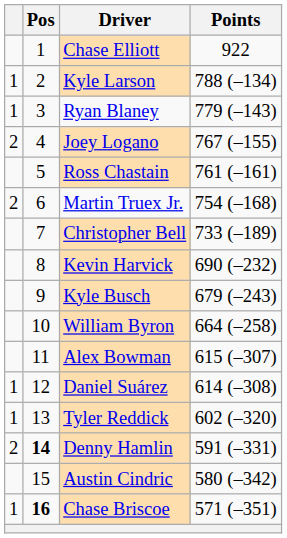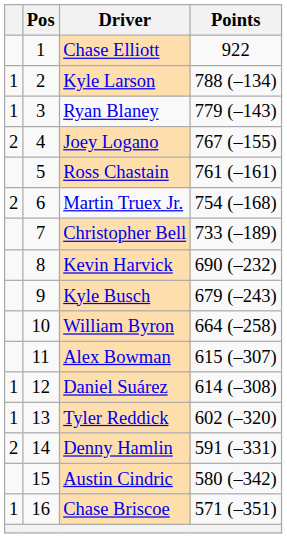Denny Hamlin | Pos: bold -> normal
Chase Briscoe | Pos: bold -> normal
